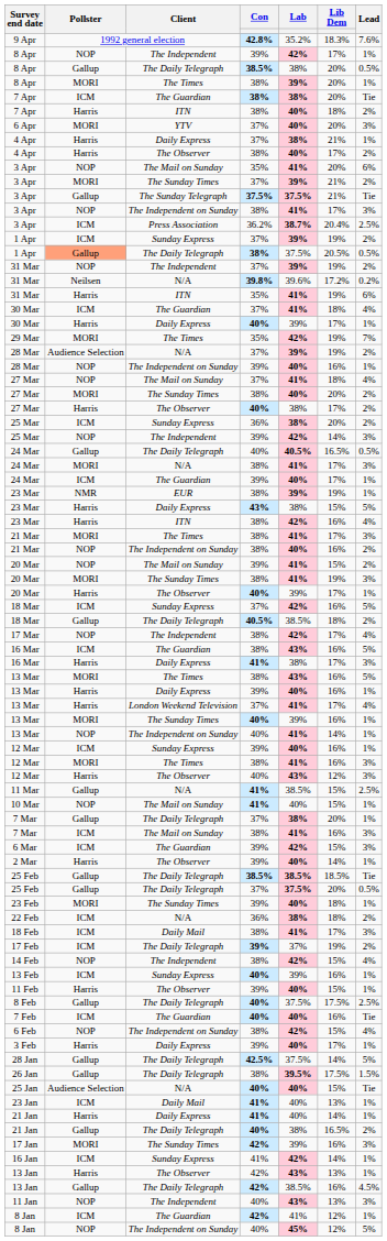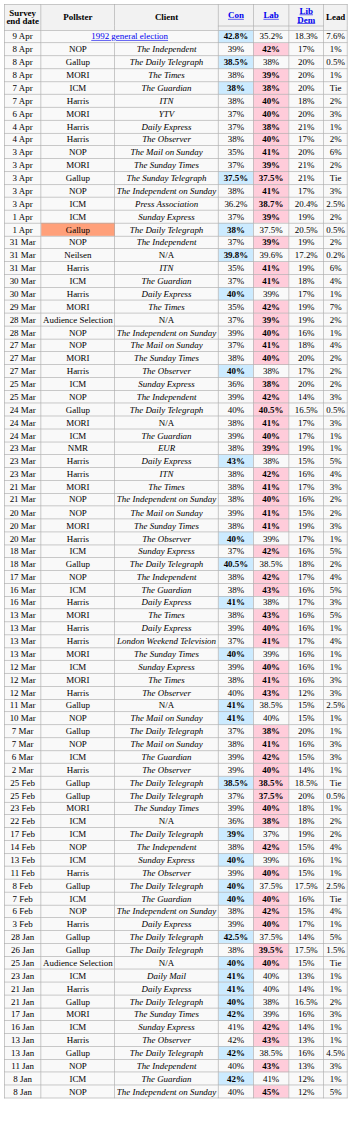- row: 13 Mar | NOP | The Independent on Sunday | 40% | 41% | 14% | 1%
7 Mar / The Mail on Sunday | Pollster: ICM -> NOP
- row: 18 Feb | ICM | Daily Mail | 38% | 41% | 17% | 3%
